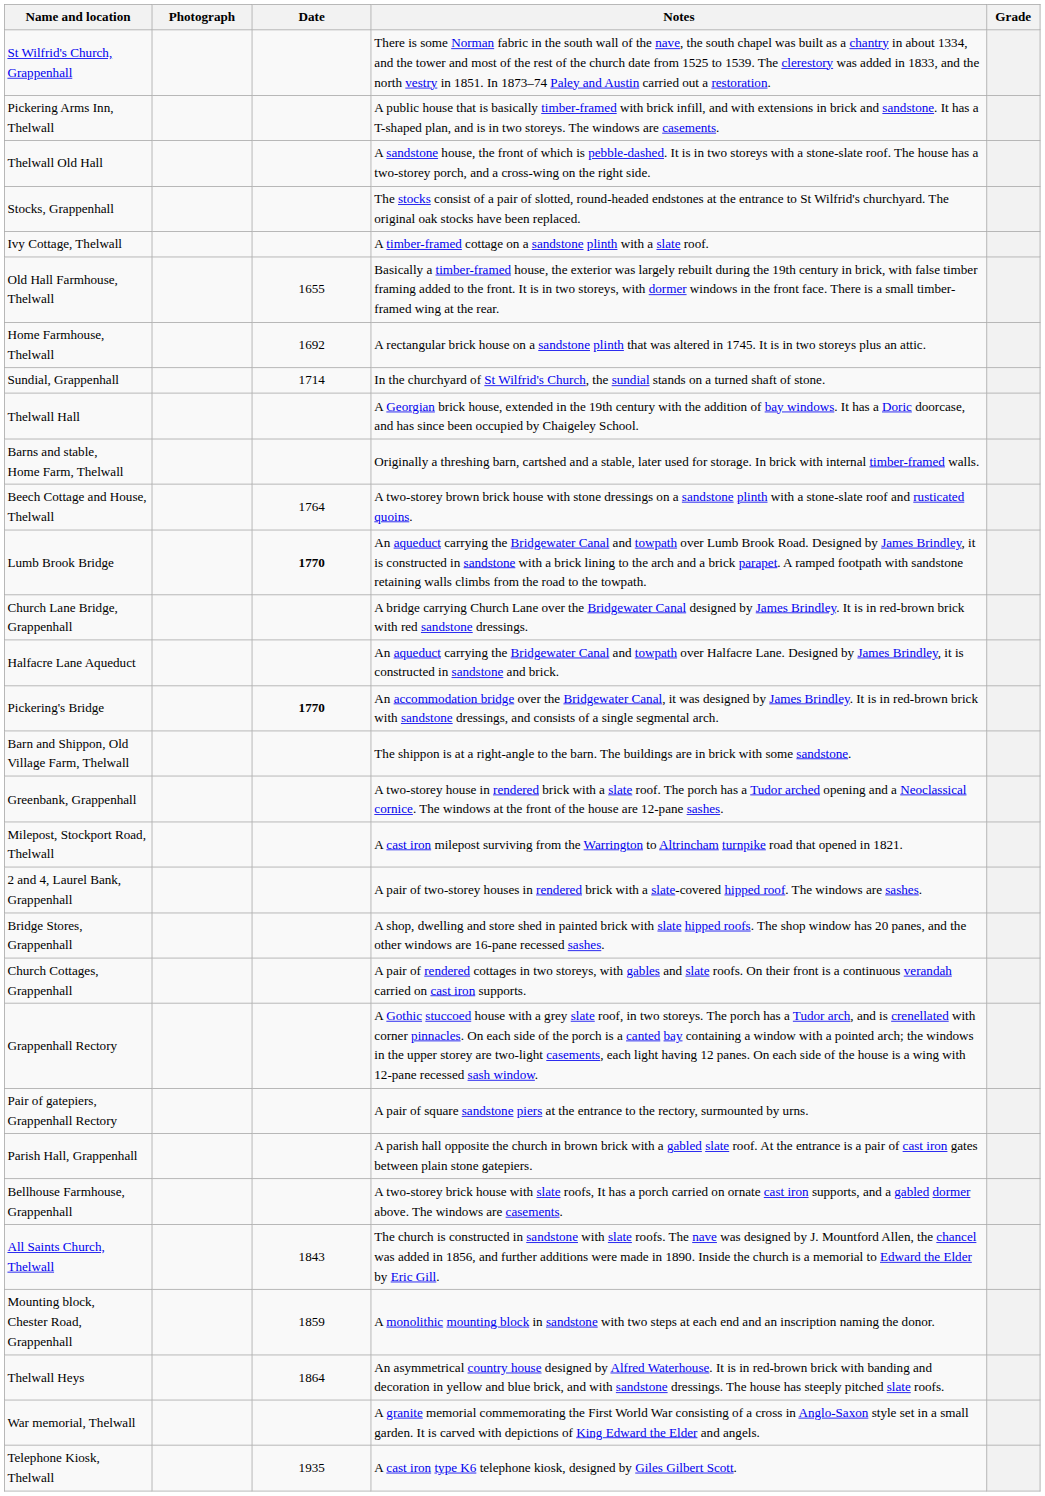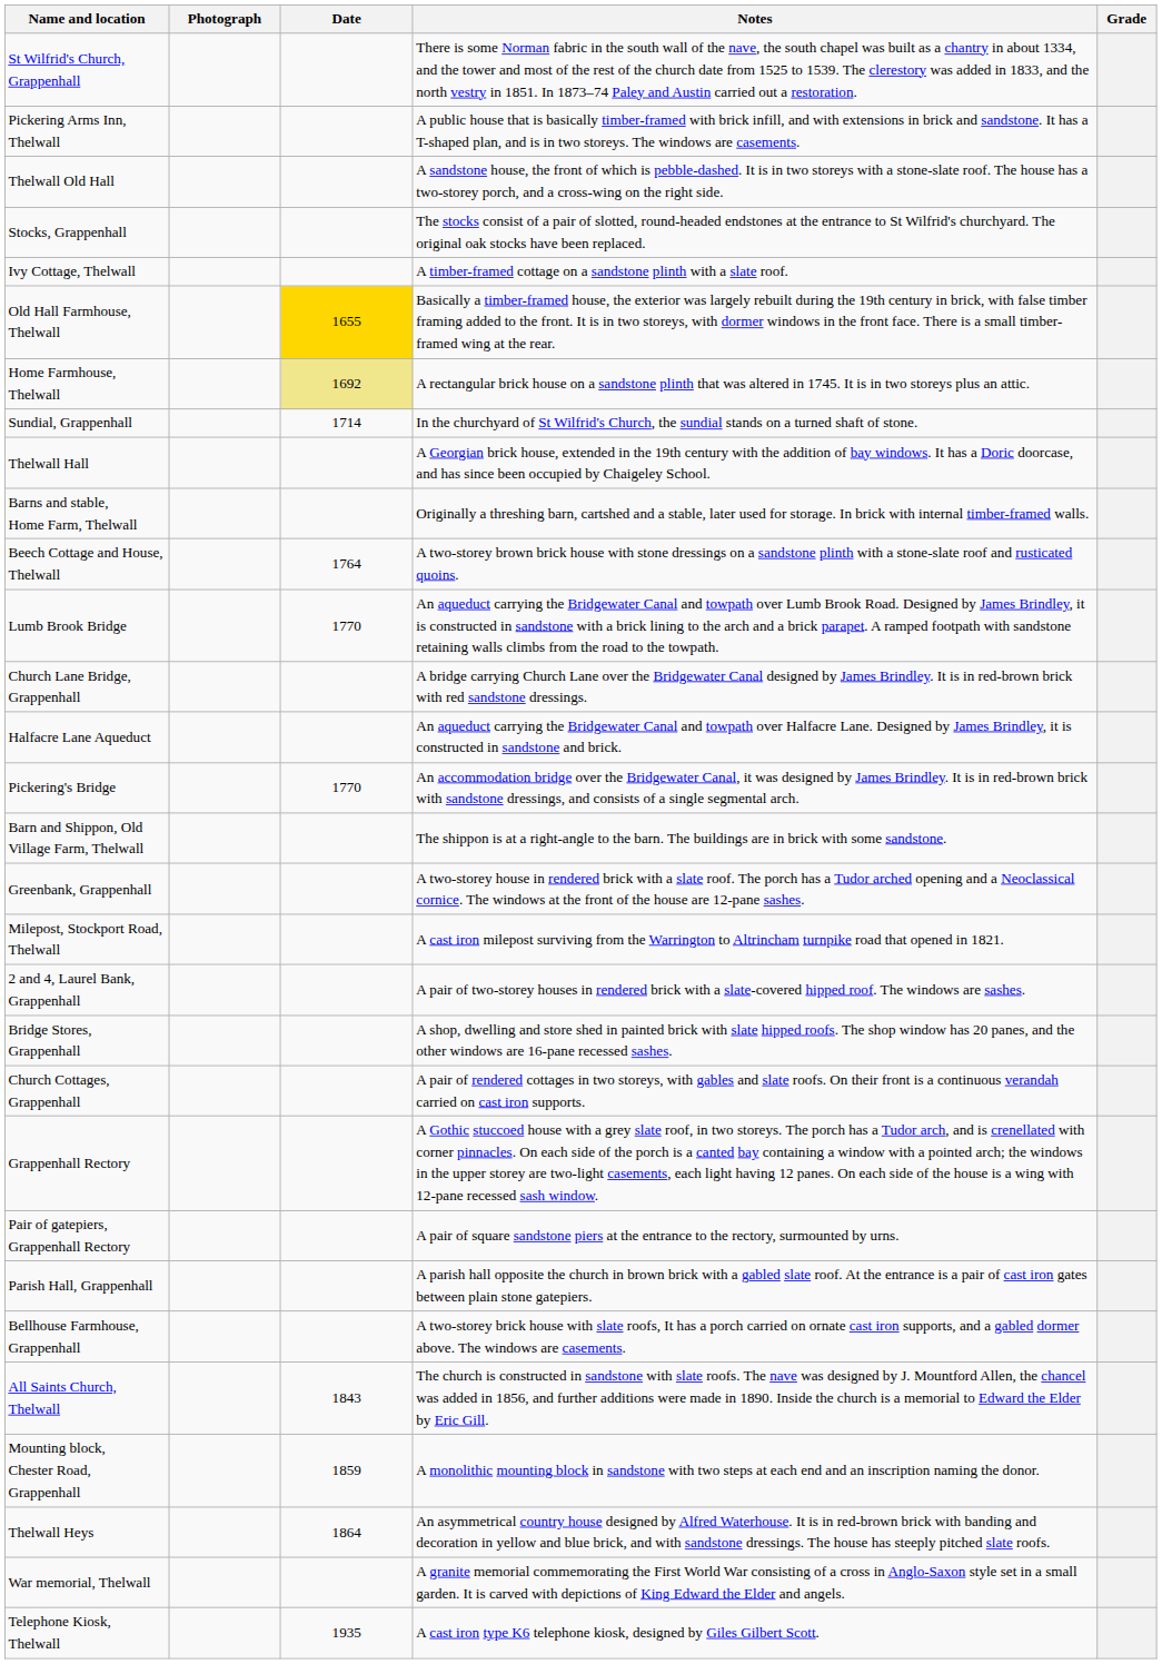Old Hall Farmhouse, Thelwall | Date: no background -> gold background
Home Farmhouse, Thelwall | Date: no background -> khaki background
Lumb Brook Bridge | Date: bold -> normal
Pickering's Bridge | Date: bold -> normal
